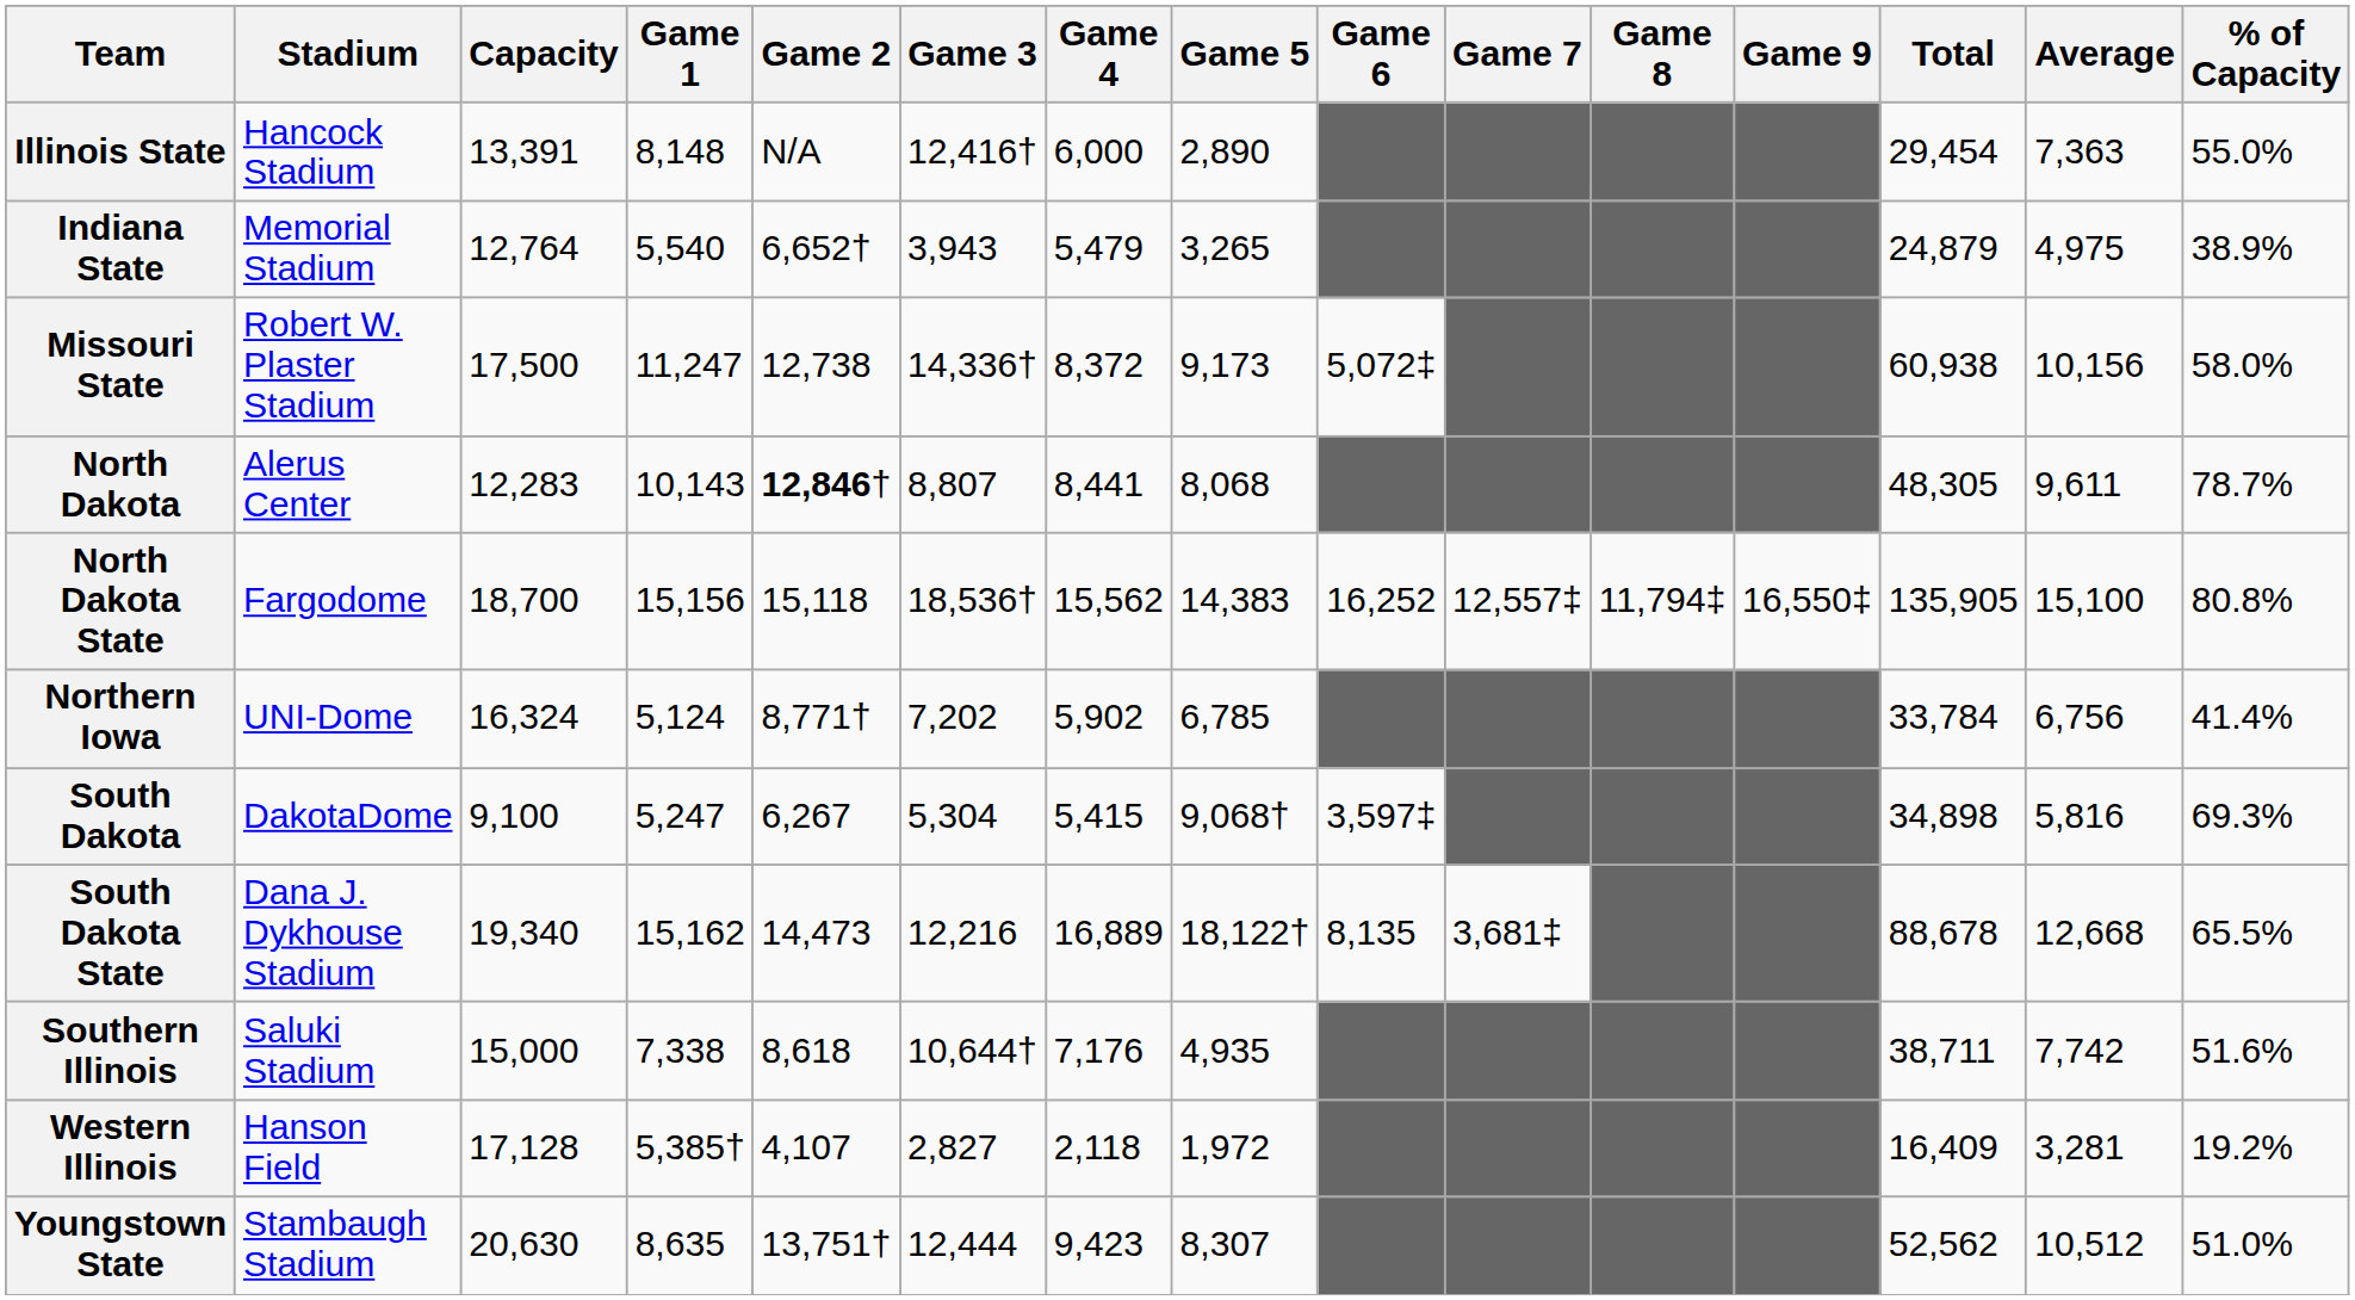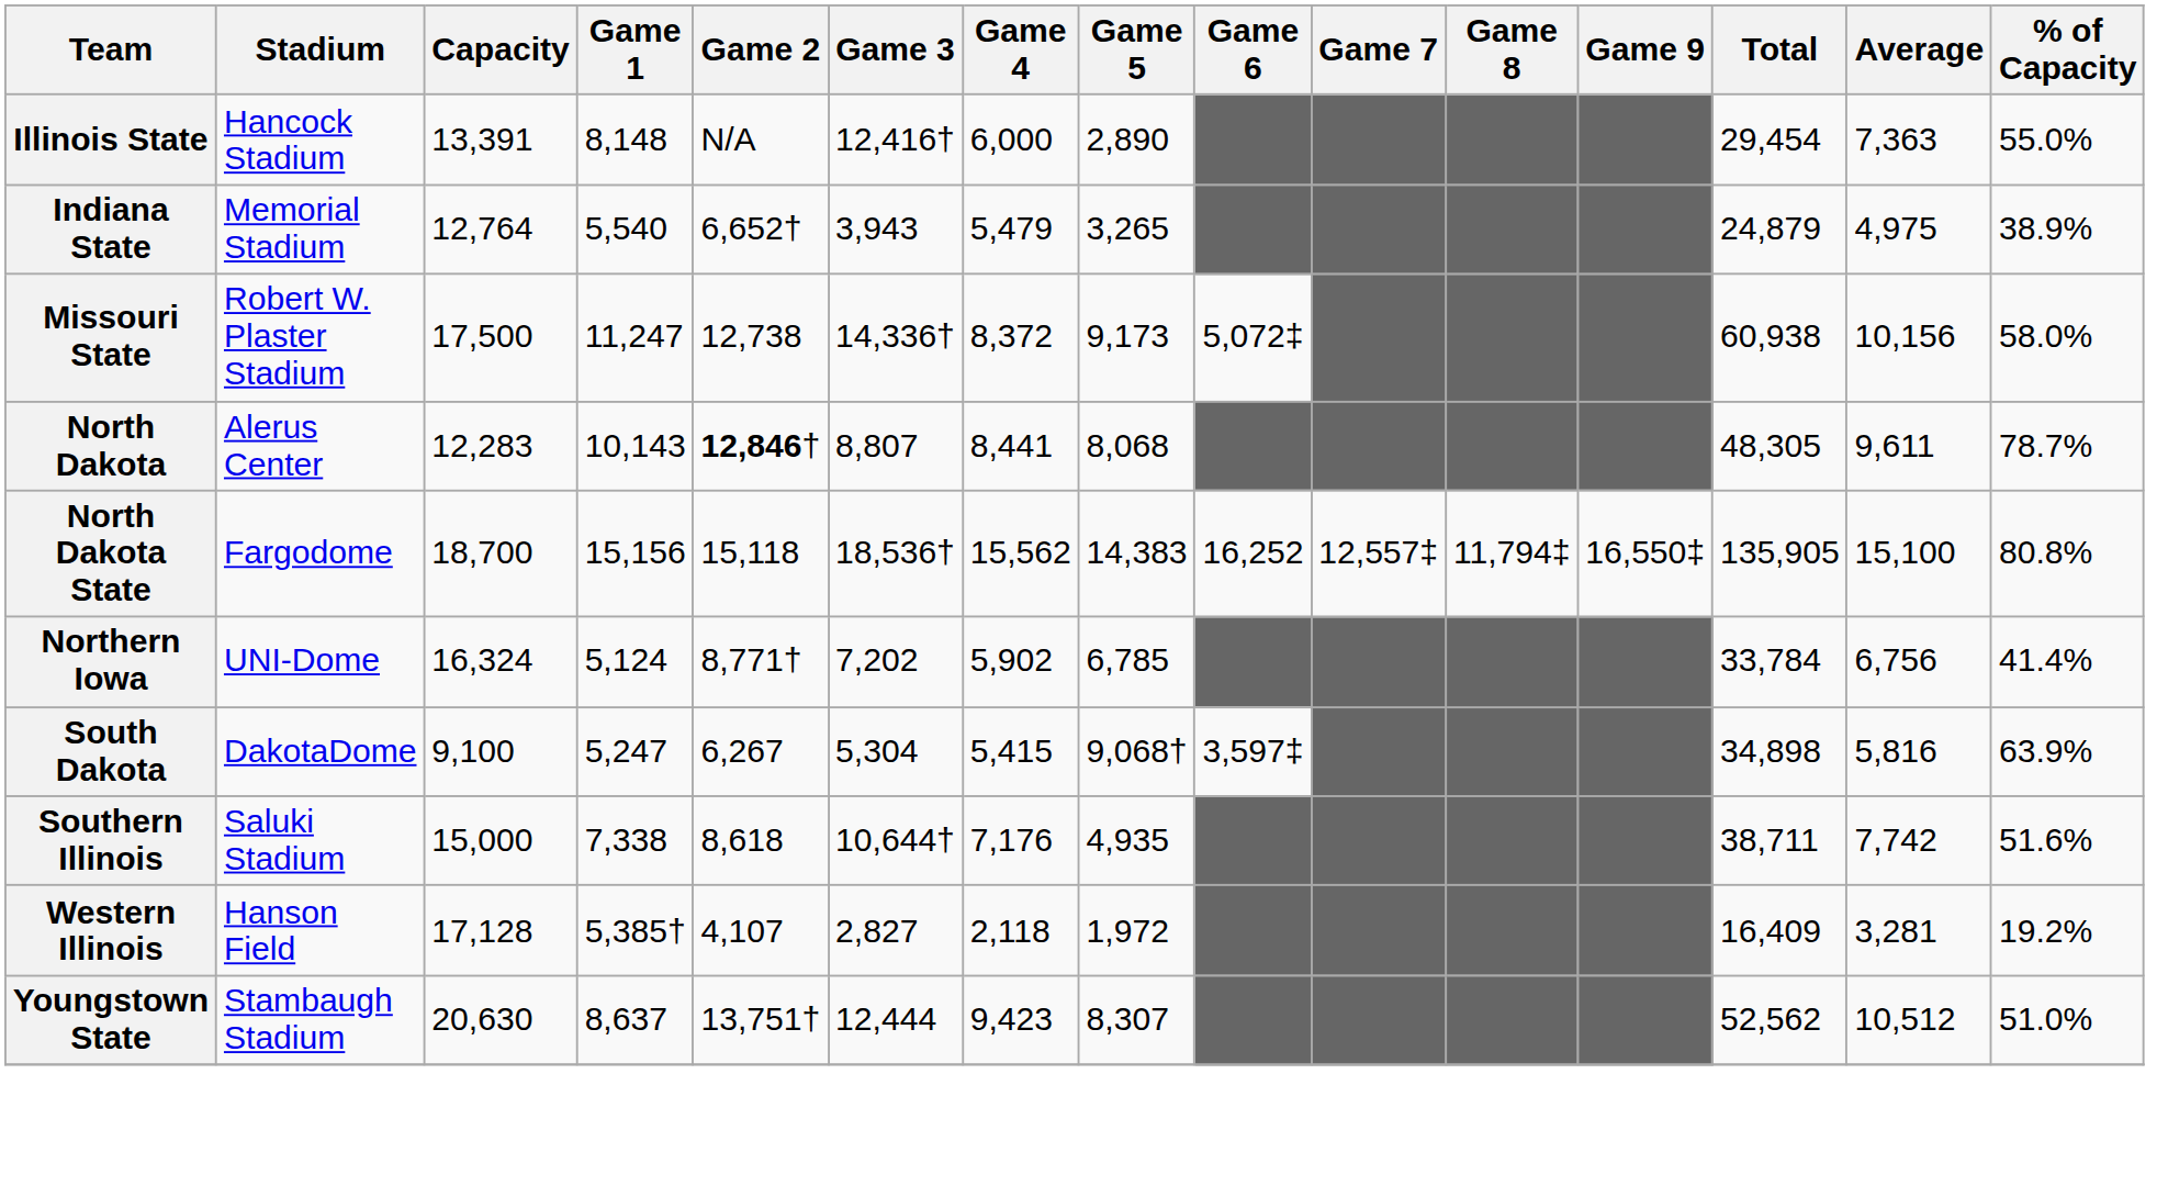South Dakota | % of Capacity: 69.3% -> 63.9%
- row: South Dakota State | Dana J. Dykhouse Stadium | 19,340 | 15,162 | 14,473 | 12,216 | 16,889 | 18,122† | 8,135 | 3,681‡ | 88,678 | 12,668 | 65.5%
Youngstown State | Game 1: 8,635 -> 8,637
